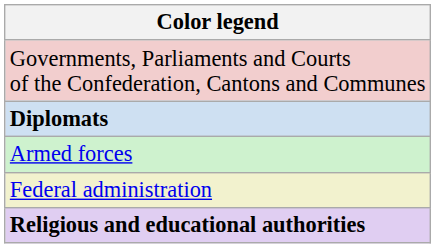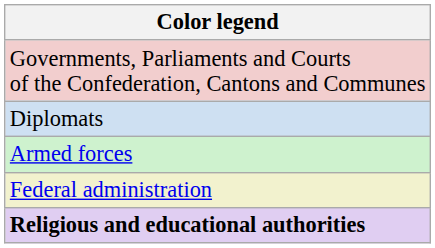row 3 | column 1: bold -> normal
